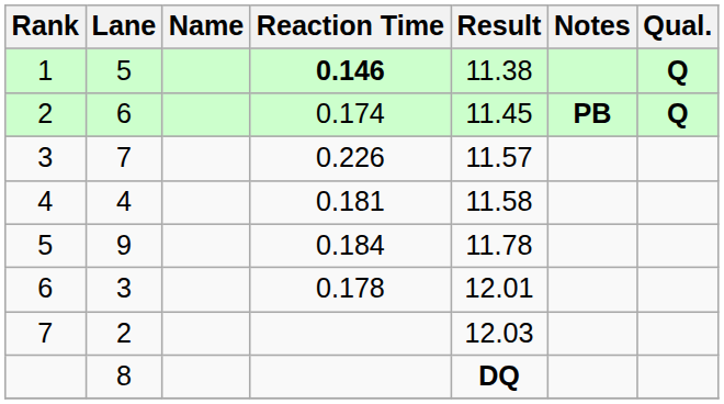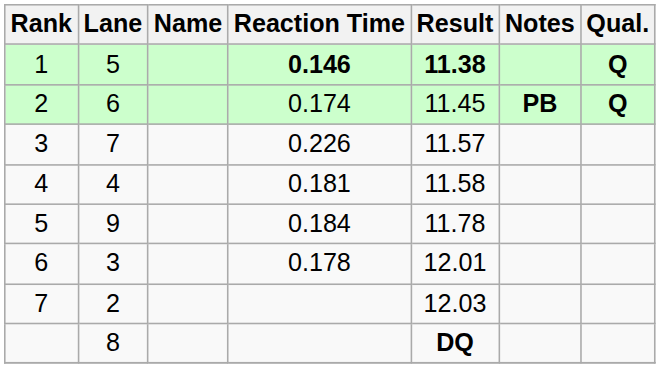1 | Result: normal -> bold
